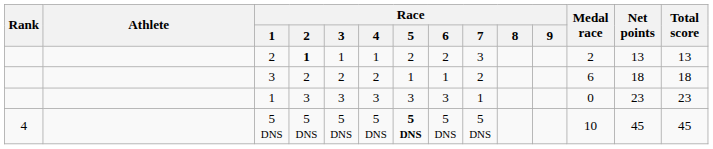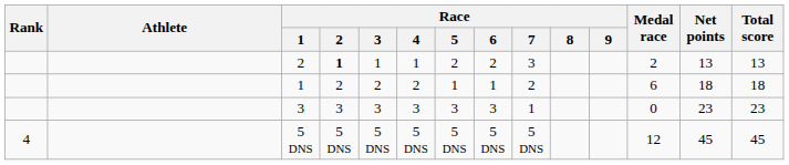row 4 | Race / 1: 3 -> 1
row 5 | Race / 1: 1 -> 3
row 6 | Race / 5: bold -> normal
row 6 | Medal race: 10 -> 12
